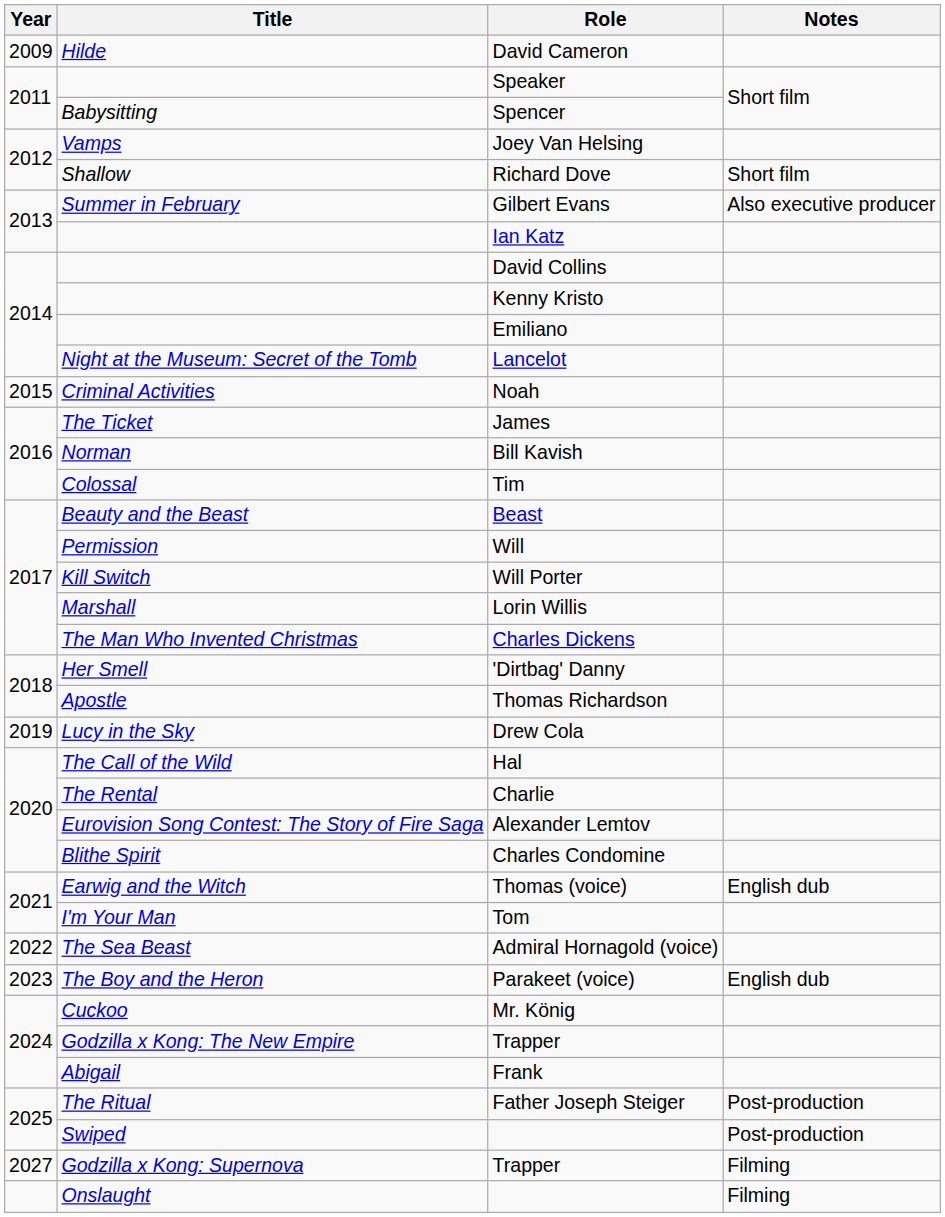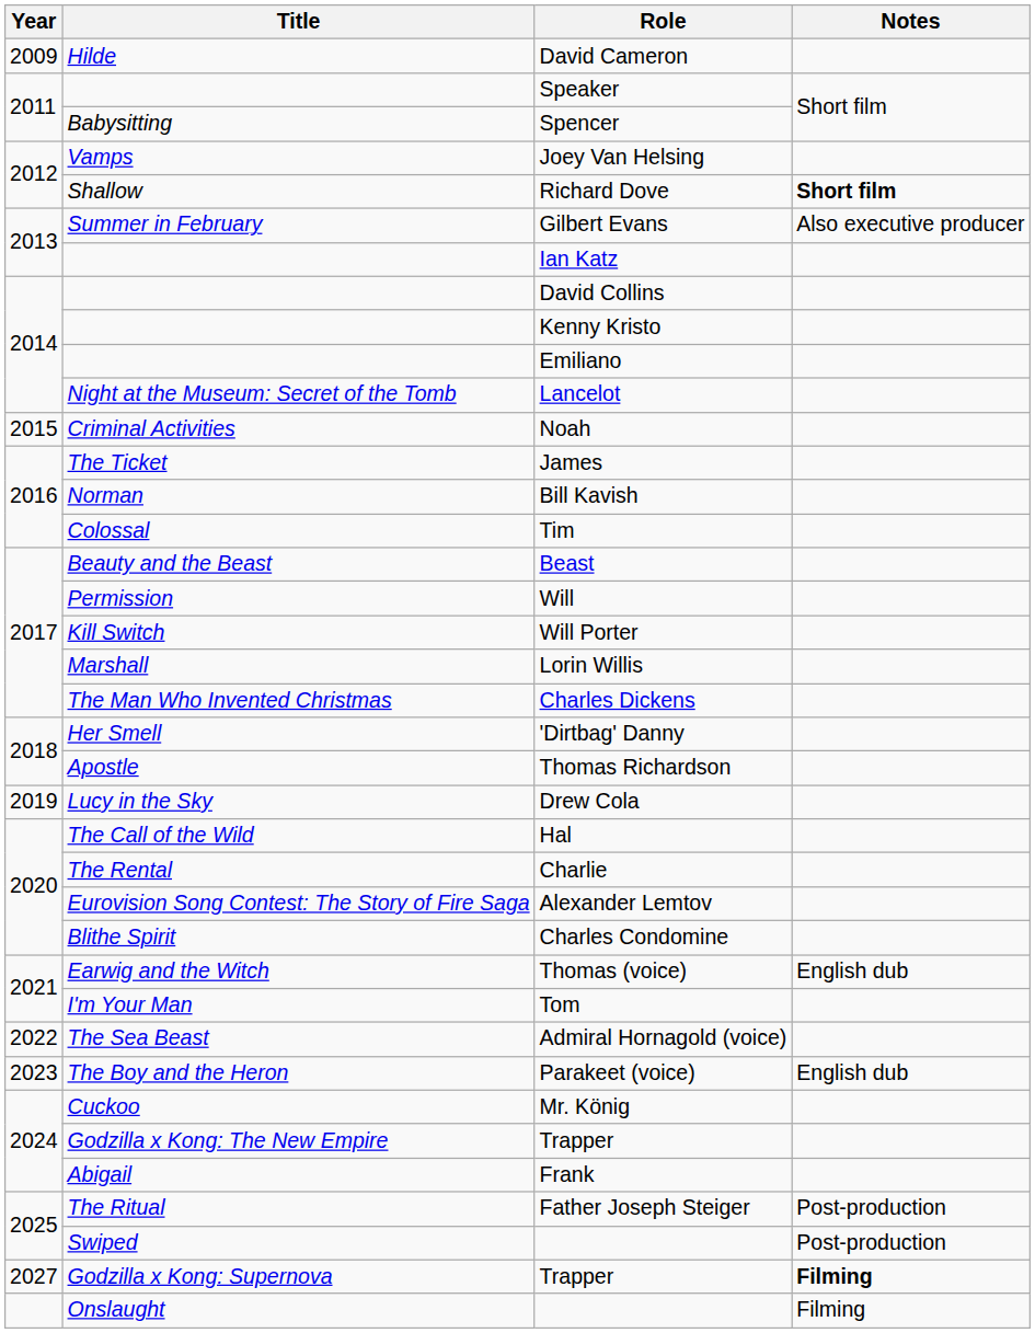Richard Dove | Notes: normal -> bold
Godzilla x Kong: Supernova / Trapper | Notes: normal -> bold
